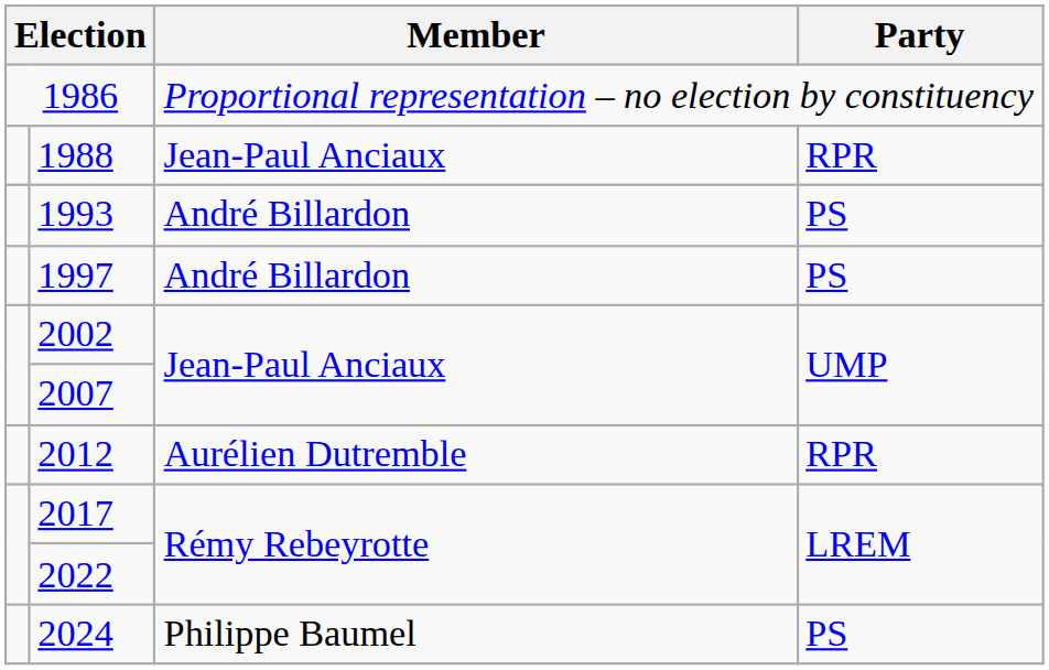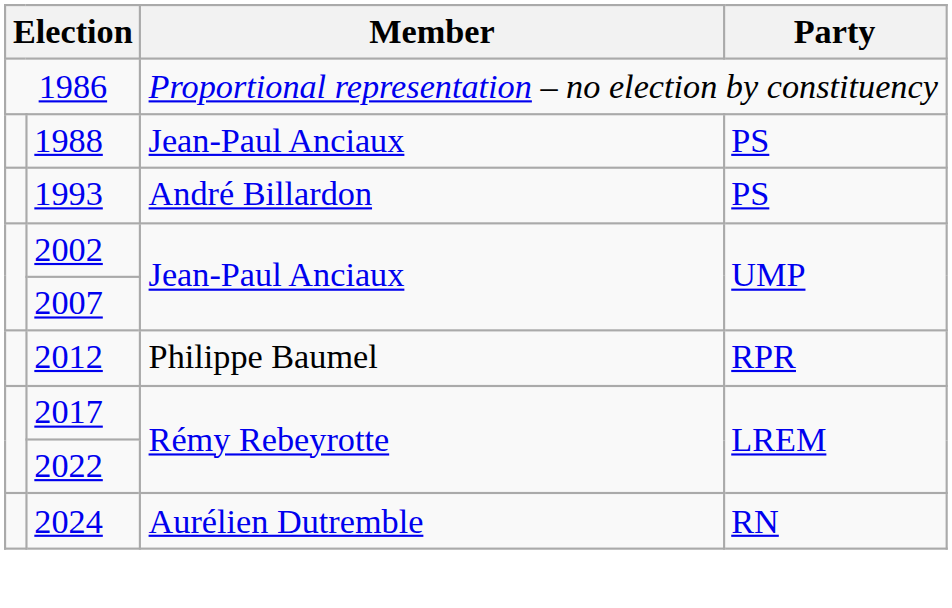1988 | Party: RPR -> PS
- row: 1997 | André Billardon | PS
2012 | Member: Aurélien Dutremble -> Philippe Baumel
2024 | Member: Philippe Baumel -> Aurélien Dutremble
2024 | Party: PS -> RN
